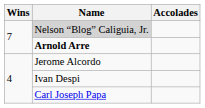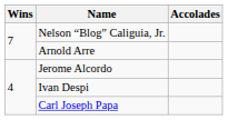Nelson “Blog” Caliguia, Jr. | Name: lightgrey background -> no background
Arnold Arre | Name: bold -> normal
